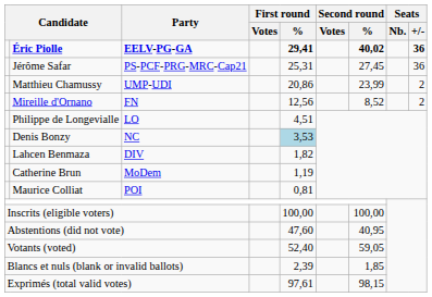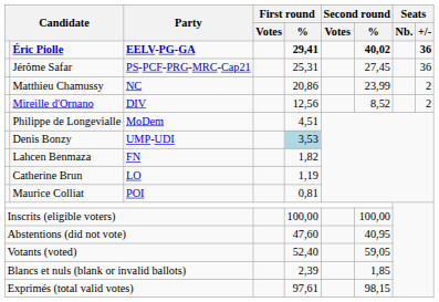Matthieu Chamussy | Party: UMP-UDI -> NC
Mireille d'Ornano | Party: FN -> DIV
Philippe de Longevialle | Party: LO -> MoDem
Denis Bonzy | Party: NC -> UMP-UDI
Lahcen Benmaza | Party: DIV -> FN
Catherine Brun | Party: MoDem -> LO
